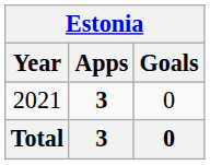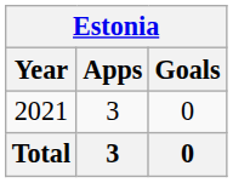2021 | Apps: bold -> normal
